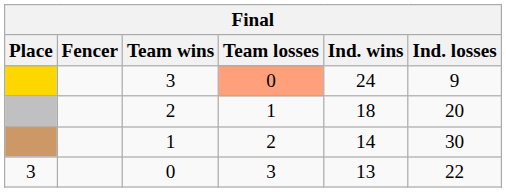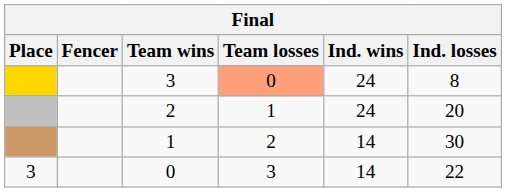row 3 | Ind. losses: 9 -> 8
row 4 | Ind. wins: 18 -> 24
row 6 | Ind. wins: 13 -> 14
